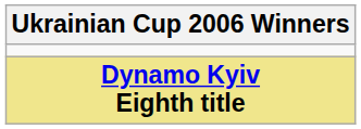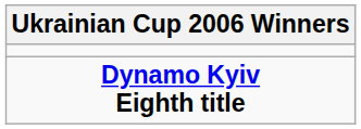row 3 | column 1: khaki background -> no background
